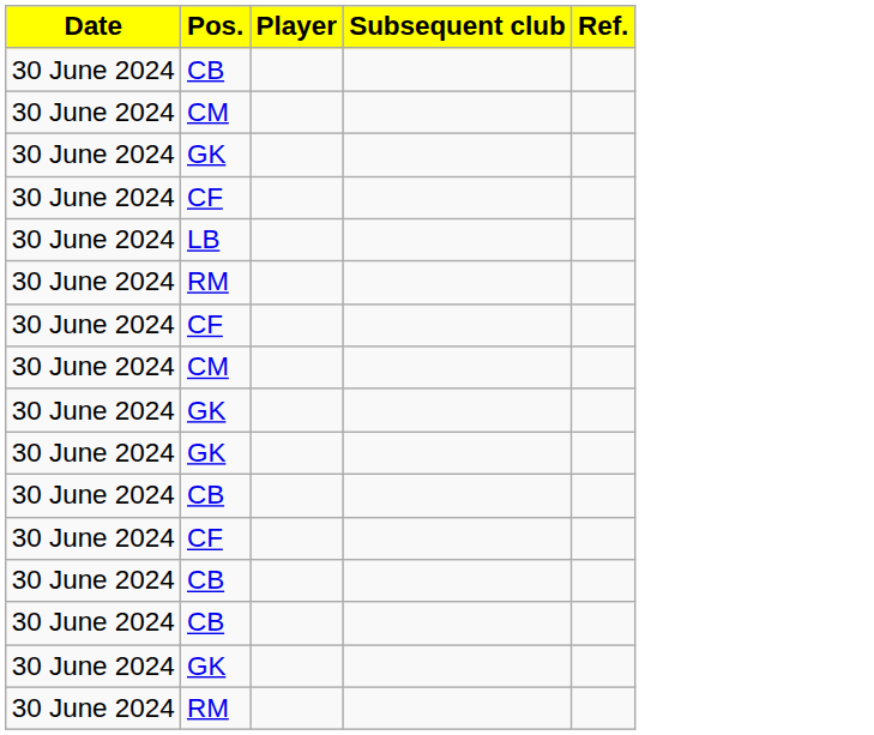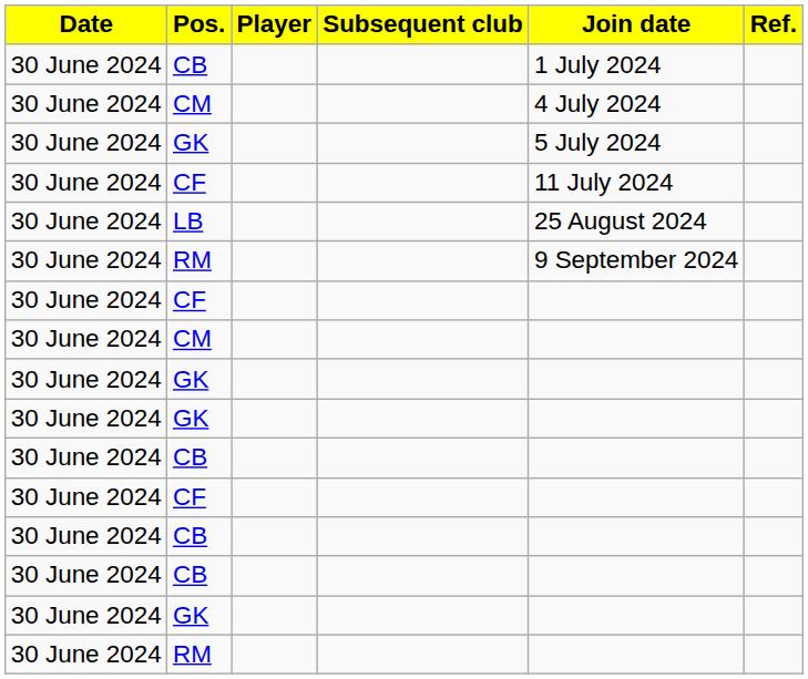+ column: Join date | 1 July 2024 | 4 July 2024 | 5 July 2024 | 11 July 2024 | 25 August 2024 | 9 September 2024
